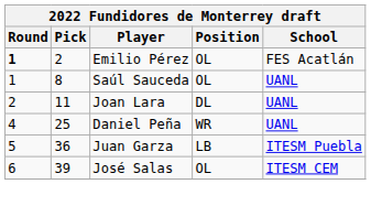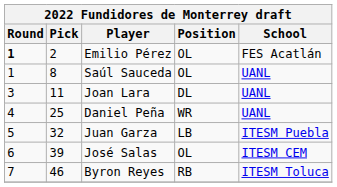Joan Lara | Round: 2 -> 3
Juan Garza | Pick: 36 -> 32
+ row: 7 | 46 | Byron Reyes | RB | ITESM Toluca
